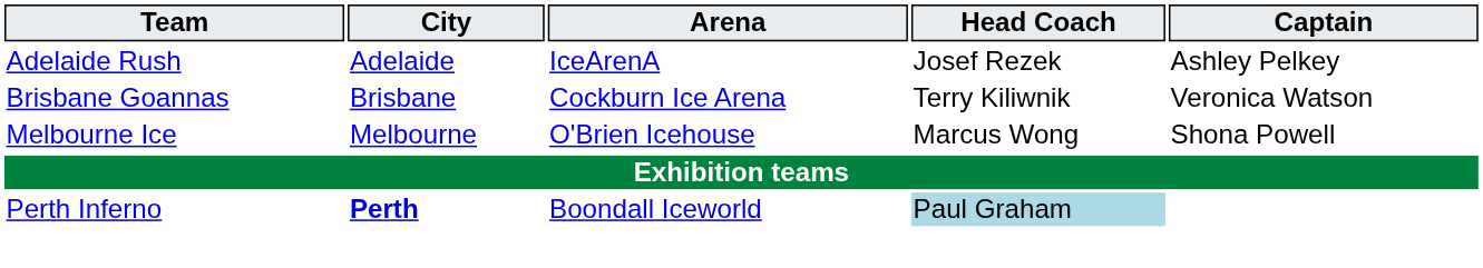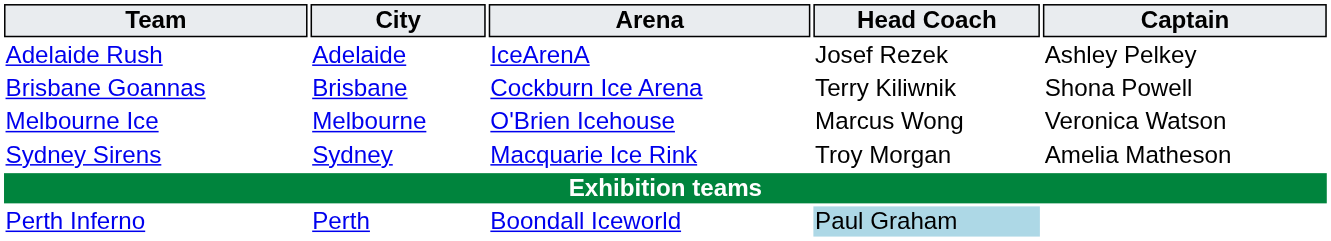Brisbane Goannas | Captain: Veronica Watson -> Shona Powell
Melbourne Ice | Captain: Shona Powell -> Veronica Watson
+ row: Sydney Sirens | Sydney | Macquarie Ice Rink | Troy Morgan | Amelia Matheson
Perth Inferno | City: bold -> normal
